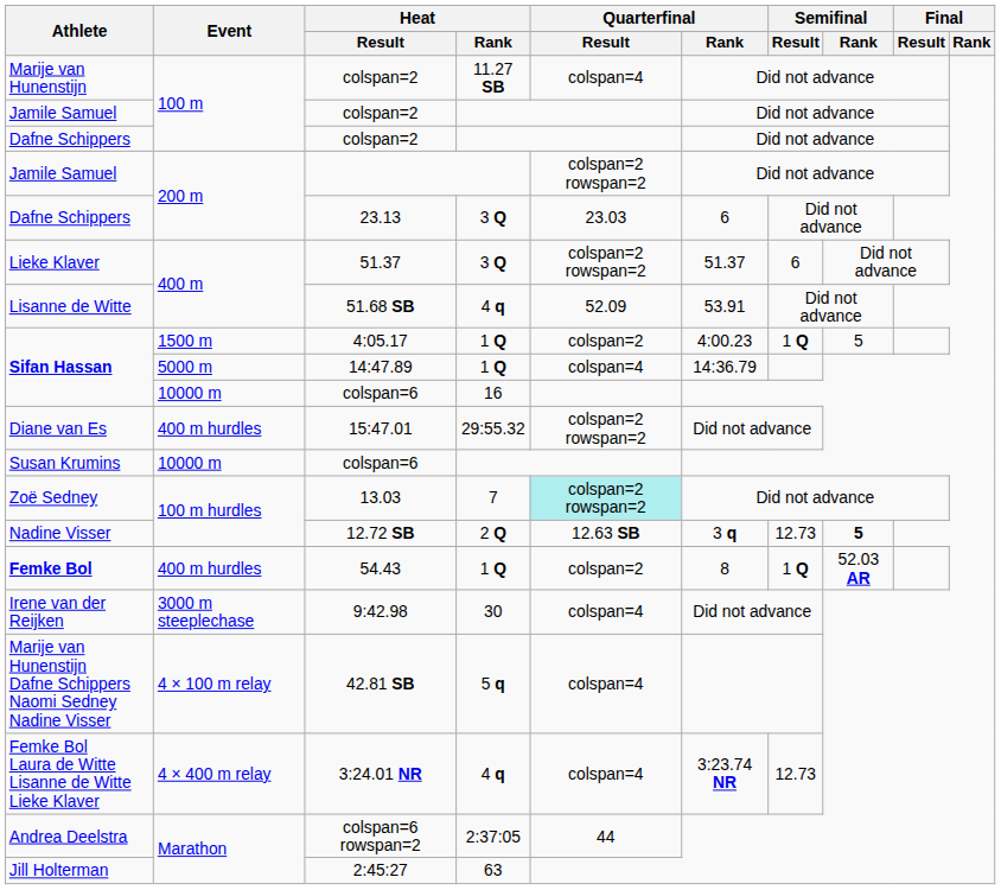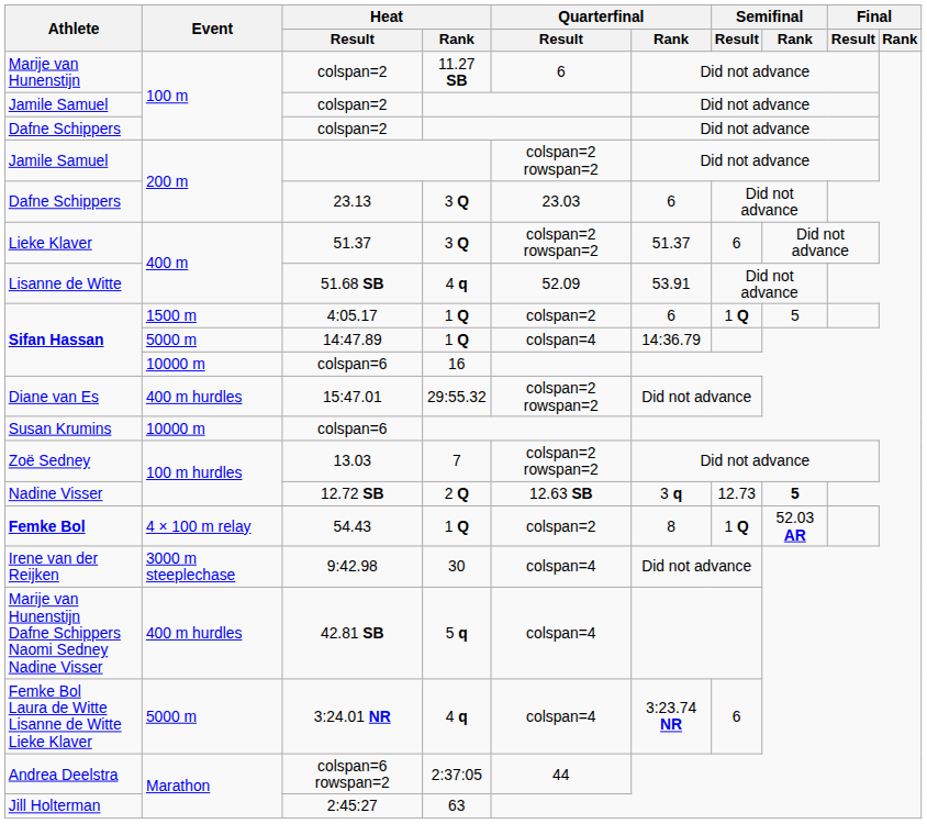Marije van Hunenstijn / colspan=2 | Quarterfinal / Result: colspan=4 -> 6
4:05.17 | Quarterfinal / Rank: 4:00.23 -> 6
13.03 | Quarterfinal / Result: paleturquoise background -> no background
54.43 | Event: 400 m hurdles -> 4 × 100 m relay
42.81 SB | Event: 4 × 100 m relay -> 400 m hurdles
3:24.01 NR | Event: 4 × 400 m relay -> 5000 m
3:24.01 NR | Semifinal / Result: 12.73 -> 6
